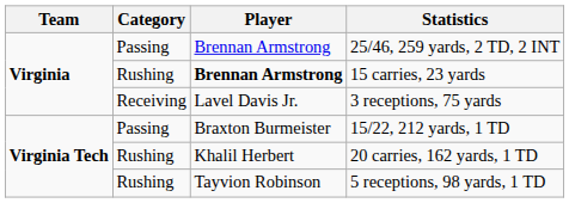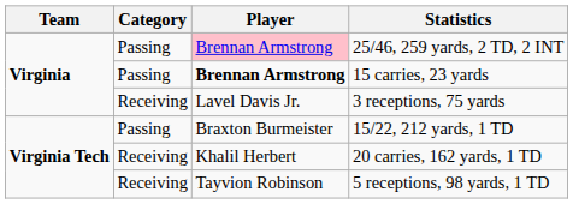25/46, 259 yards, 2 TD, 2 INT | Player: no background -> pink background
15 carries, 23 yards | Category: Rushing -> Passing
20 carries, 162 yards, 1 TD | Category: Rushing -> Receiving
5 receptions, 98 yards, 1 TD | Category: Rushing -> Receiving
